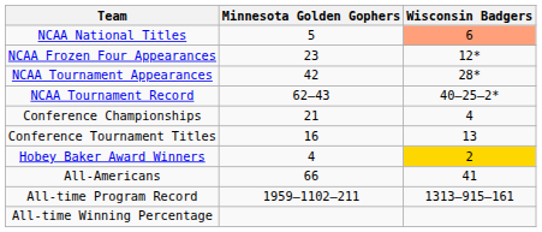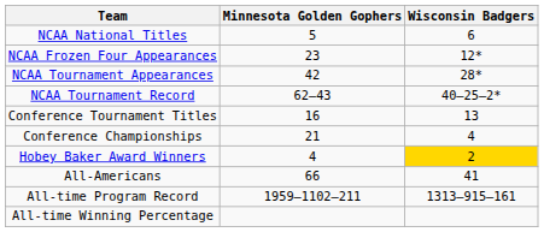NCAA National Titles | Wisconsin Badgers: lightsalmon background -> no background
rows swapped: Conference Tournament Titles <-> Conference Championships
